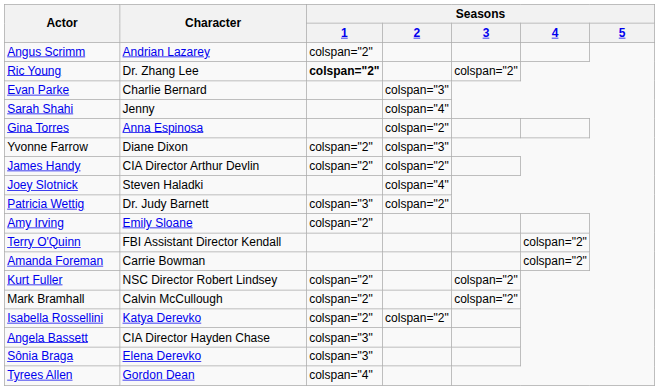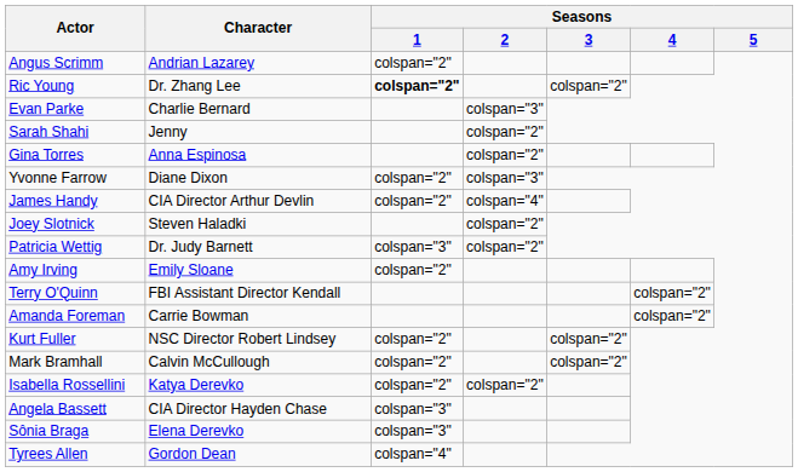Sarah Shahi | Seasons / 2: colspan="4" -> colspan="2"
James Handy | Seasons / 2: colspan="2" -> colspan="4"
Joey Slotnick | Seasons / 2: colspan="4" -> colspan="2"
